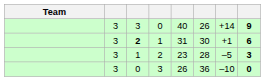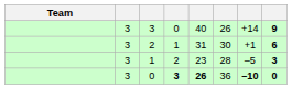row 3 | column 3: bold -> normal
row 5 | column 4: normal -> bold
row 5 | column 5: normal -> bold
row 5 | column 7: normal -> bold
